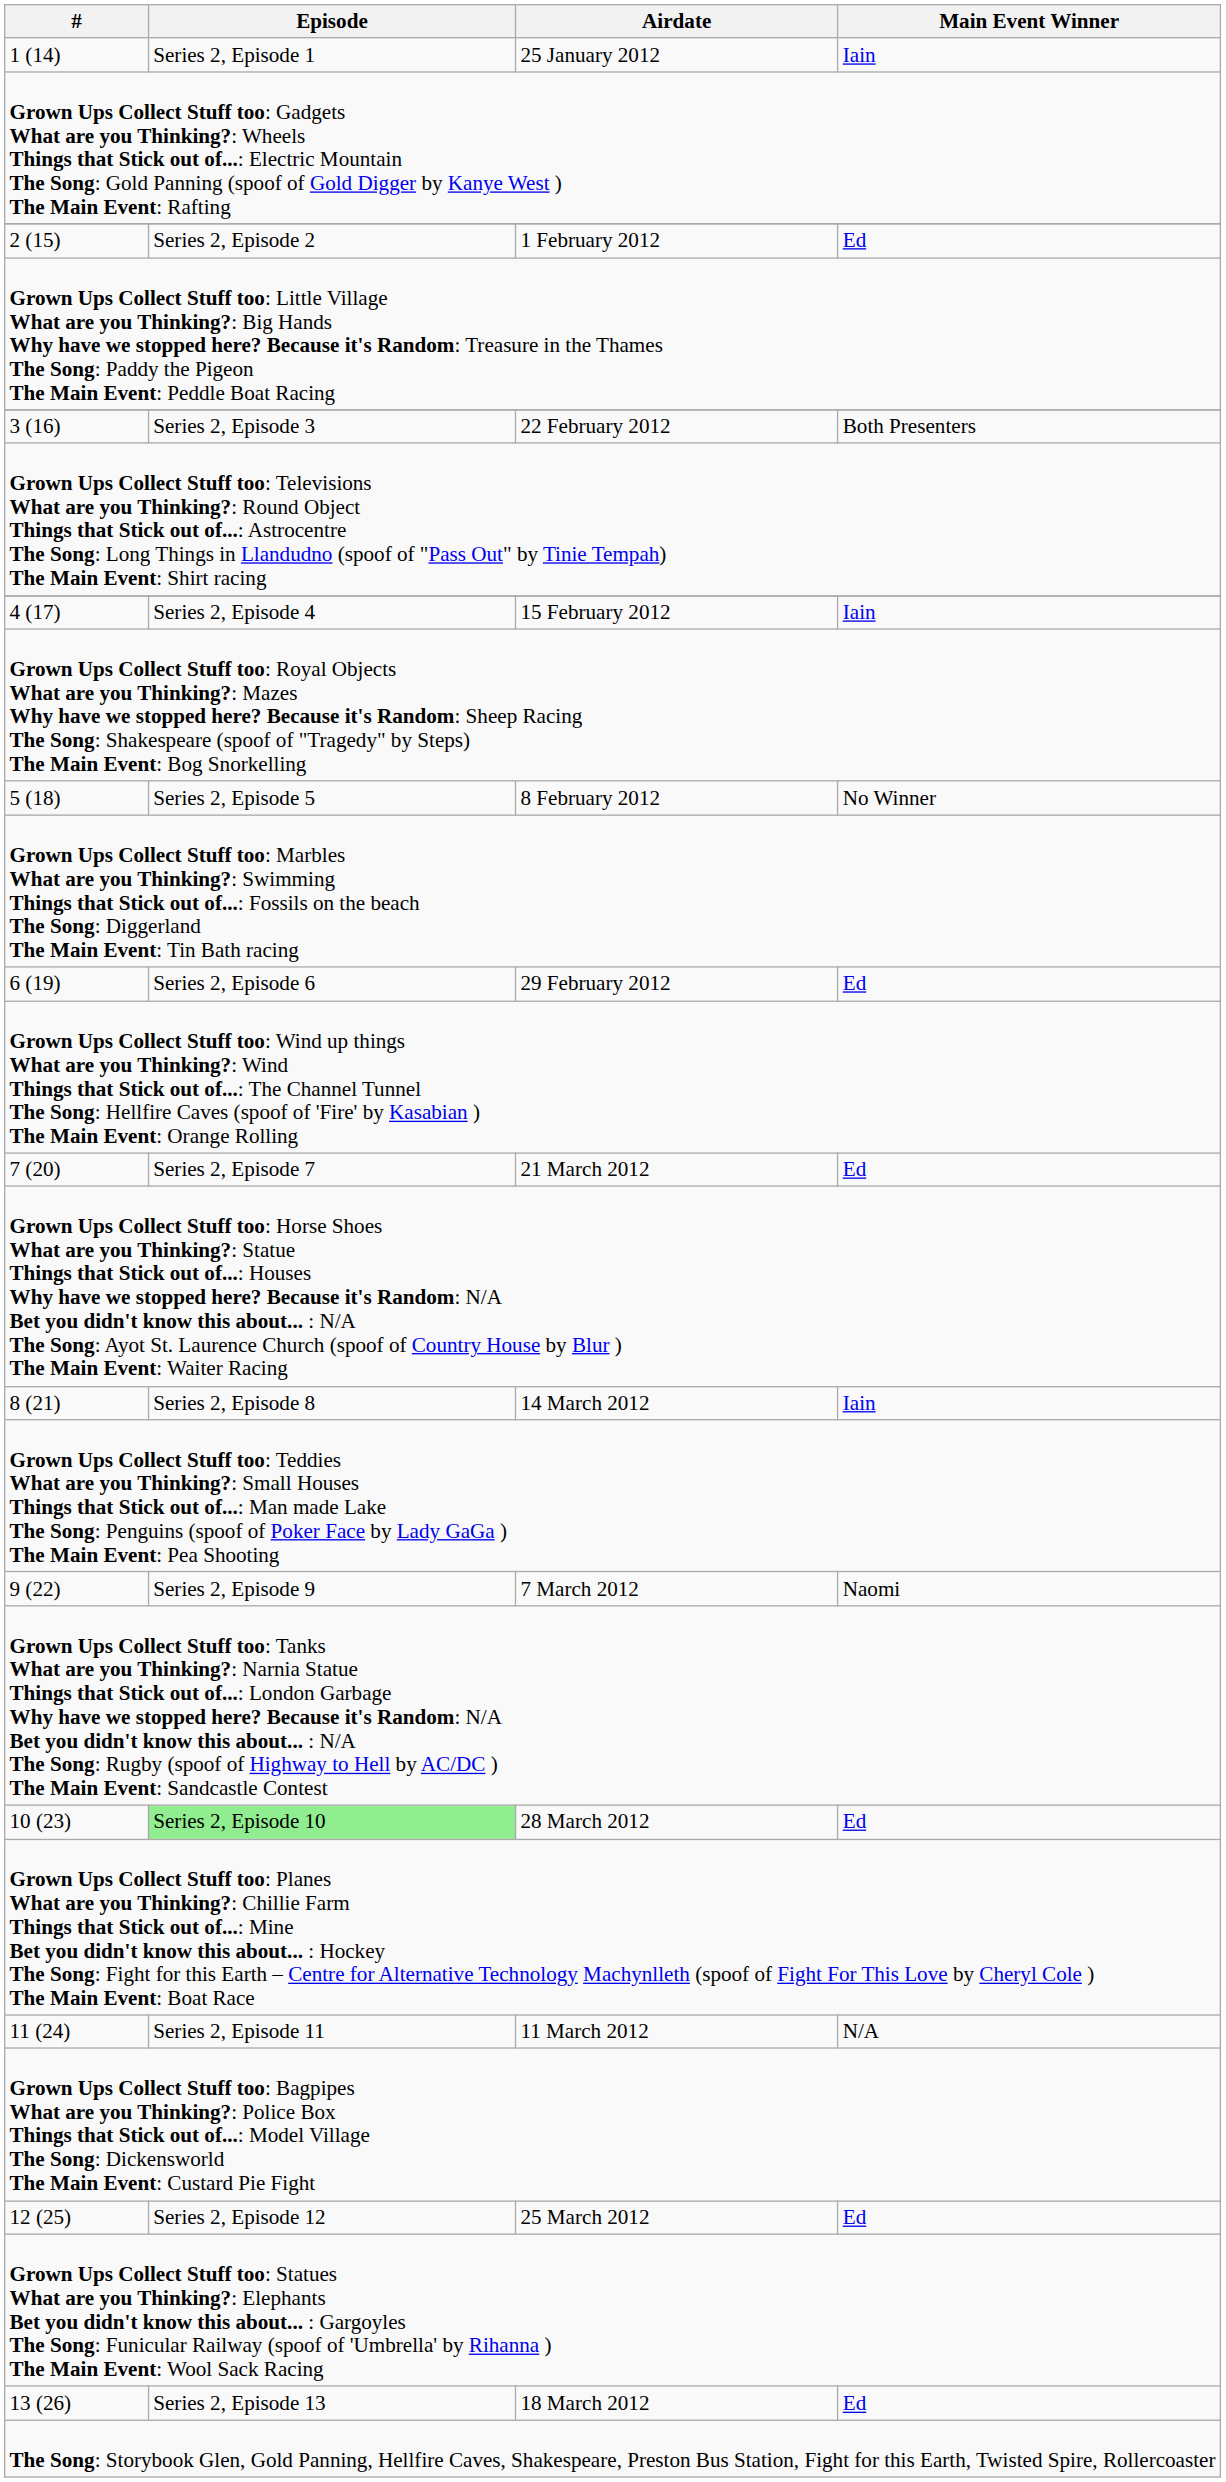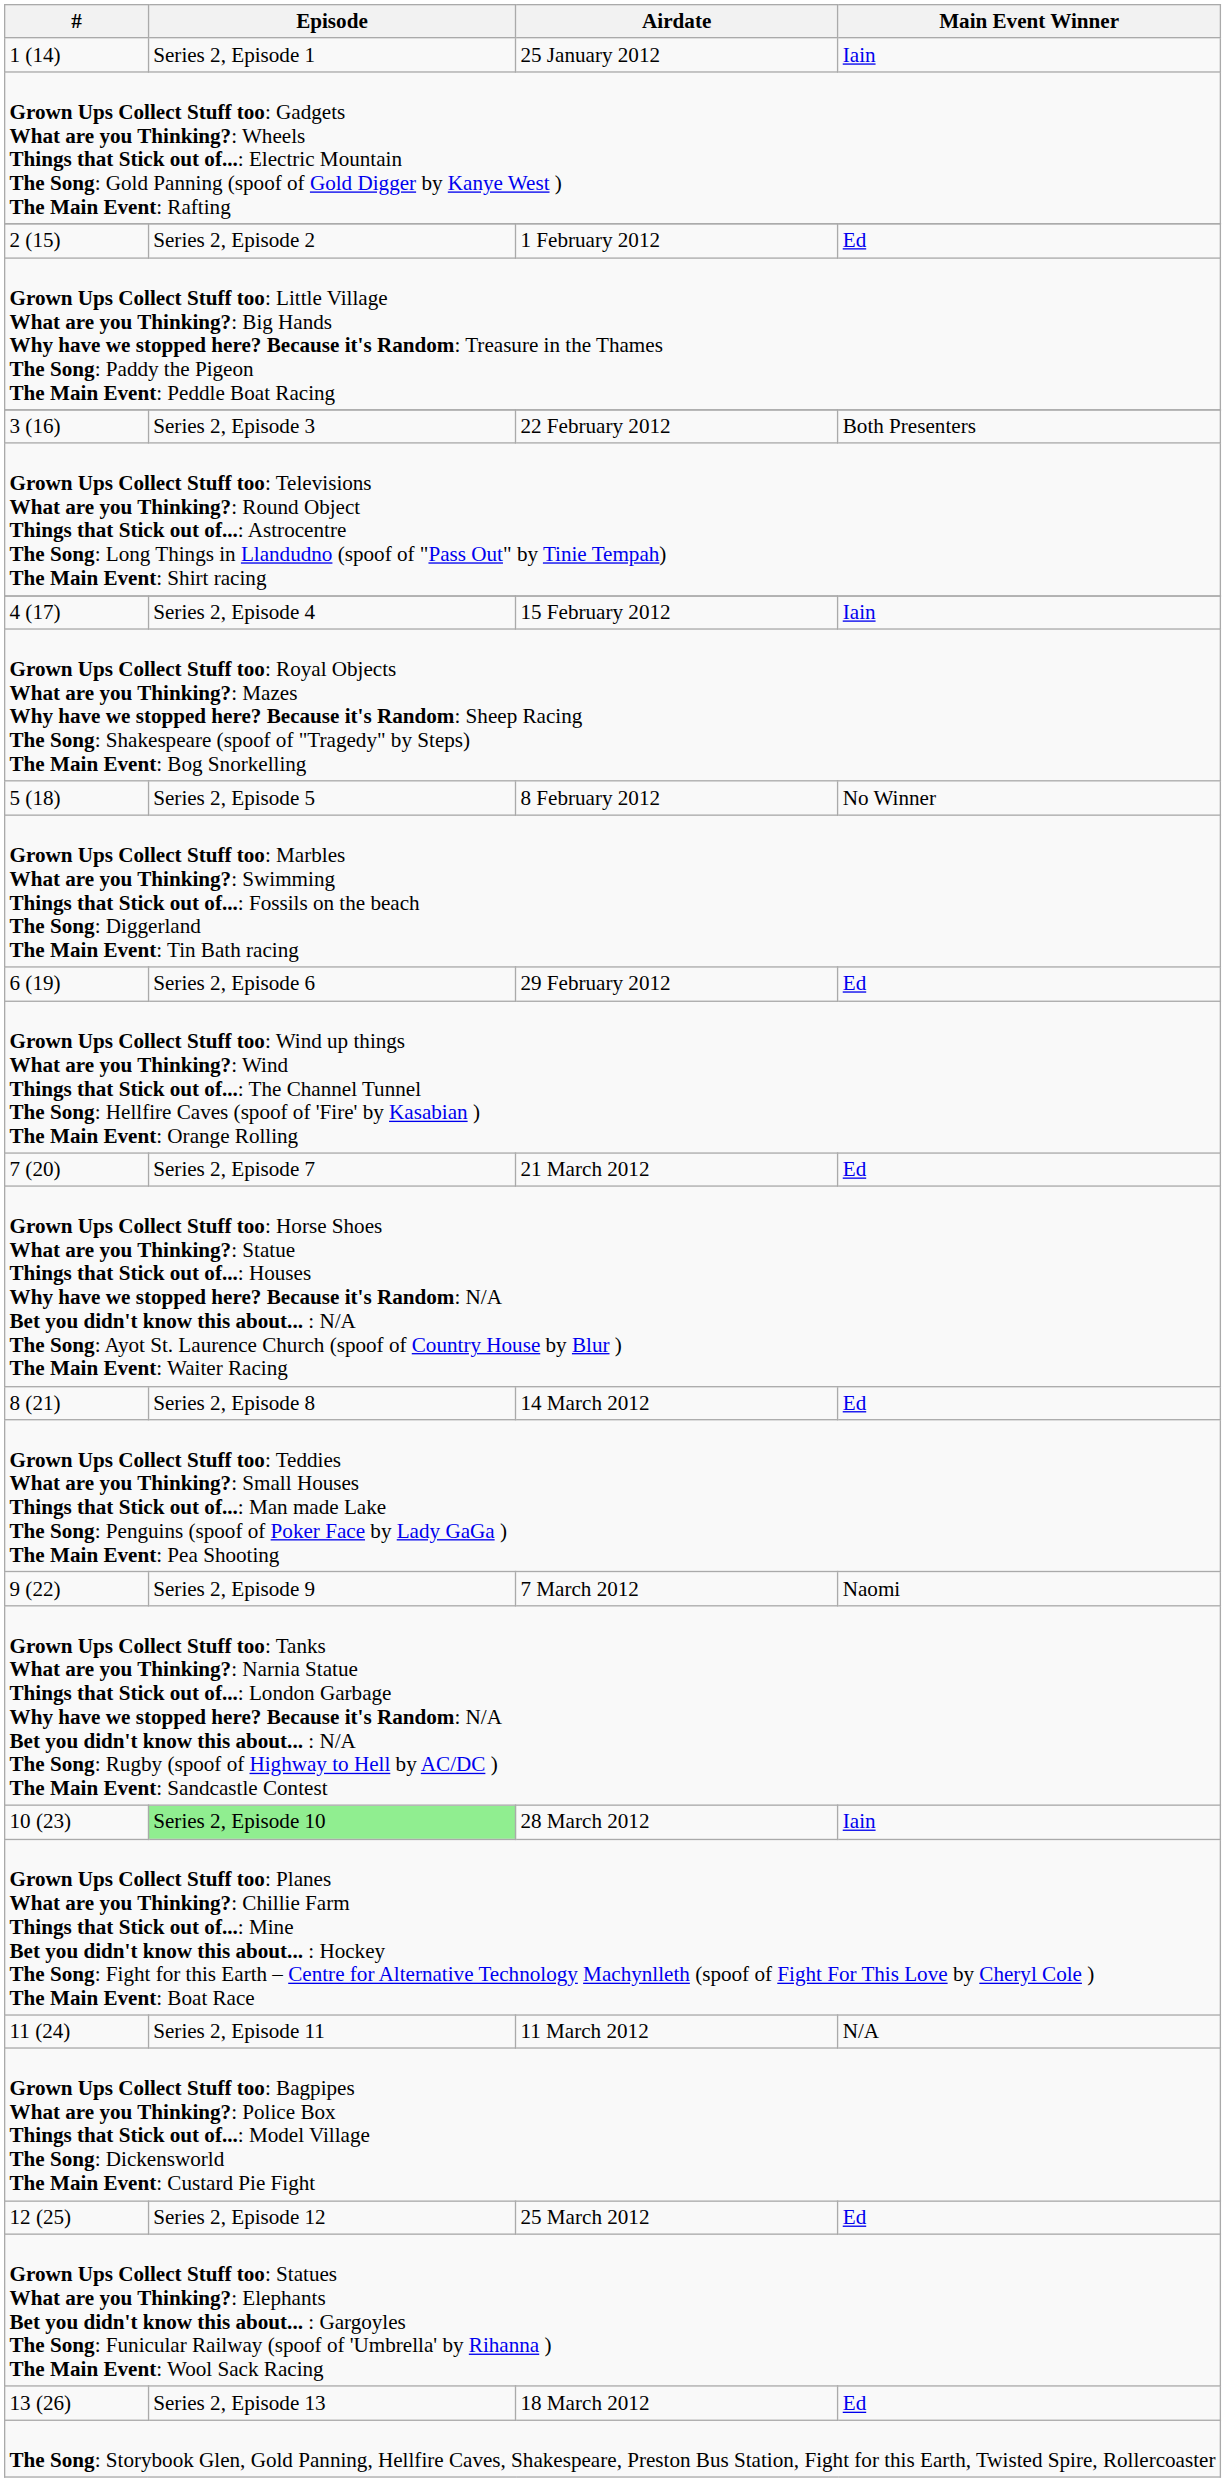8 (21) | Main Event Winner: Iain -> Ed
10 (23) | Main Event Winner: Ed -> Iain
